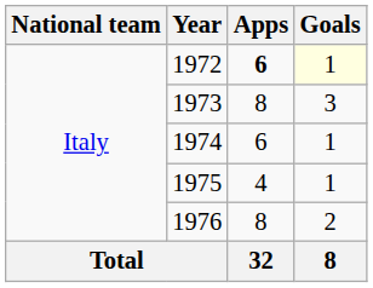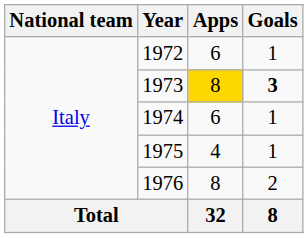1972 | Apps: bold -> normal
1972 | Goals: lightyellow background -> no background
1973 | Apps: no background -> gold background
1973 | Goals: normal -> bold
